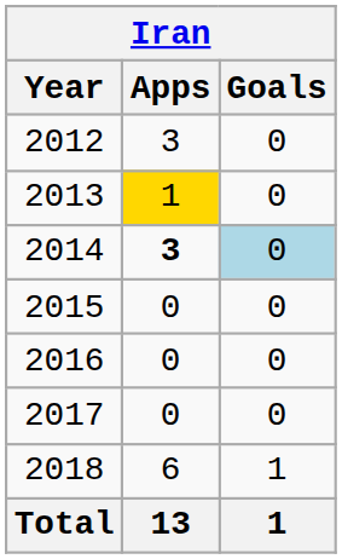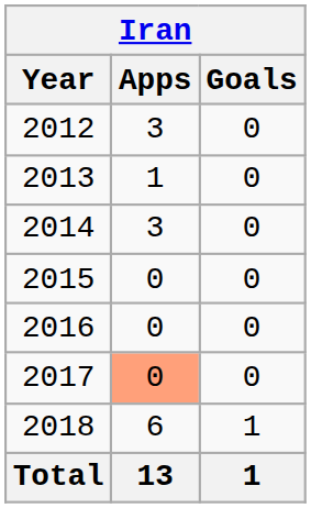2013 | Apps: gold background -> no background
2014 | Apps: bold -> normal
2014 | Goals: lightblue background -> no background
2017 | Apps: no background -> lightsalmon background
